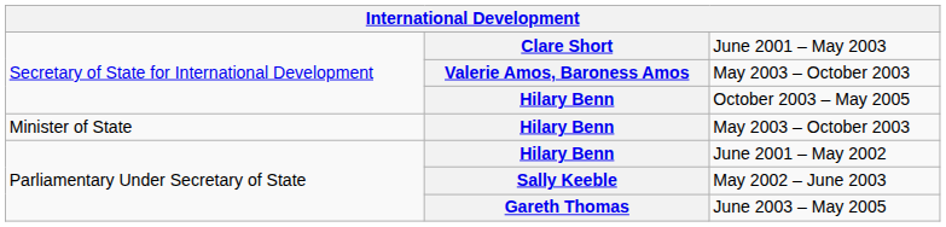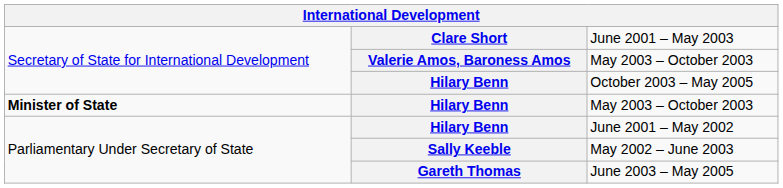Hilary Benn / May 2003 – October 2003 | column 1: normal -> bold
